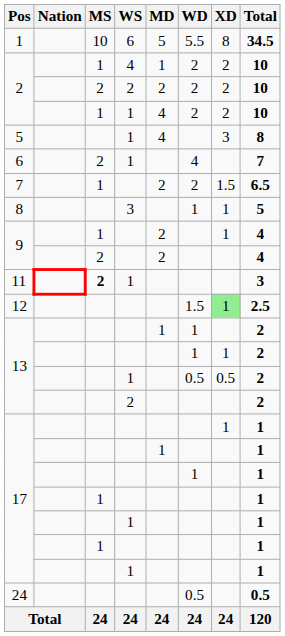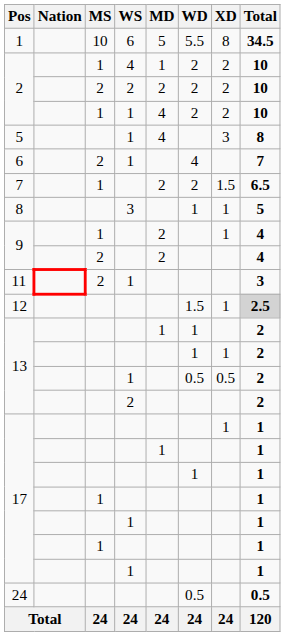11 | MS: bold -> normal
12 | XD: lightgreen background -> no background
12 | Total: no background -> lightgrey background
